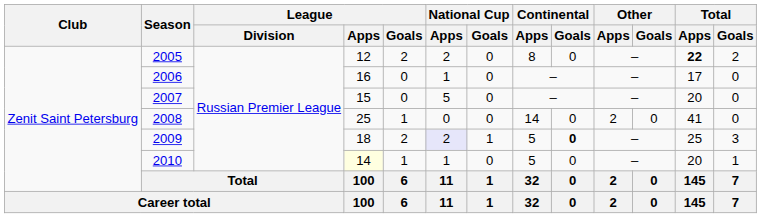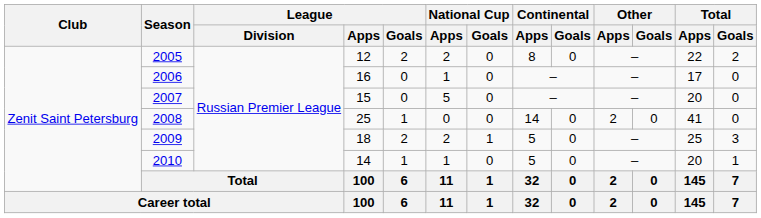2005 | Total / Apps: bold -> normal
2009 | National Cup / Apps: lavender background -> no background
2009 | Continental / Goals: bold -> normal
2010 | League / Apps: lightyellow background -> no background
